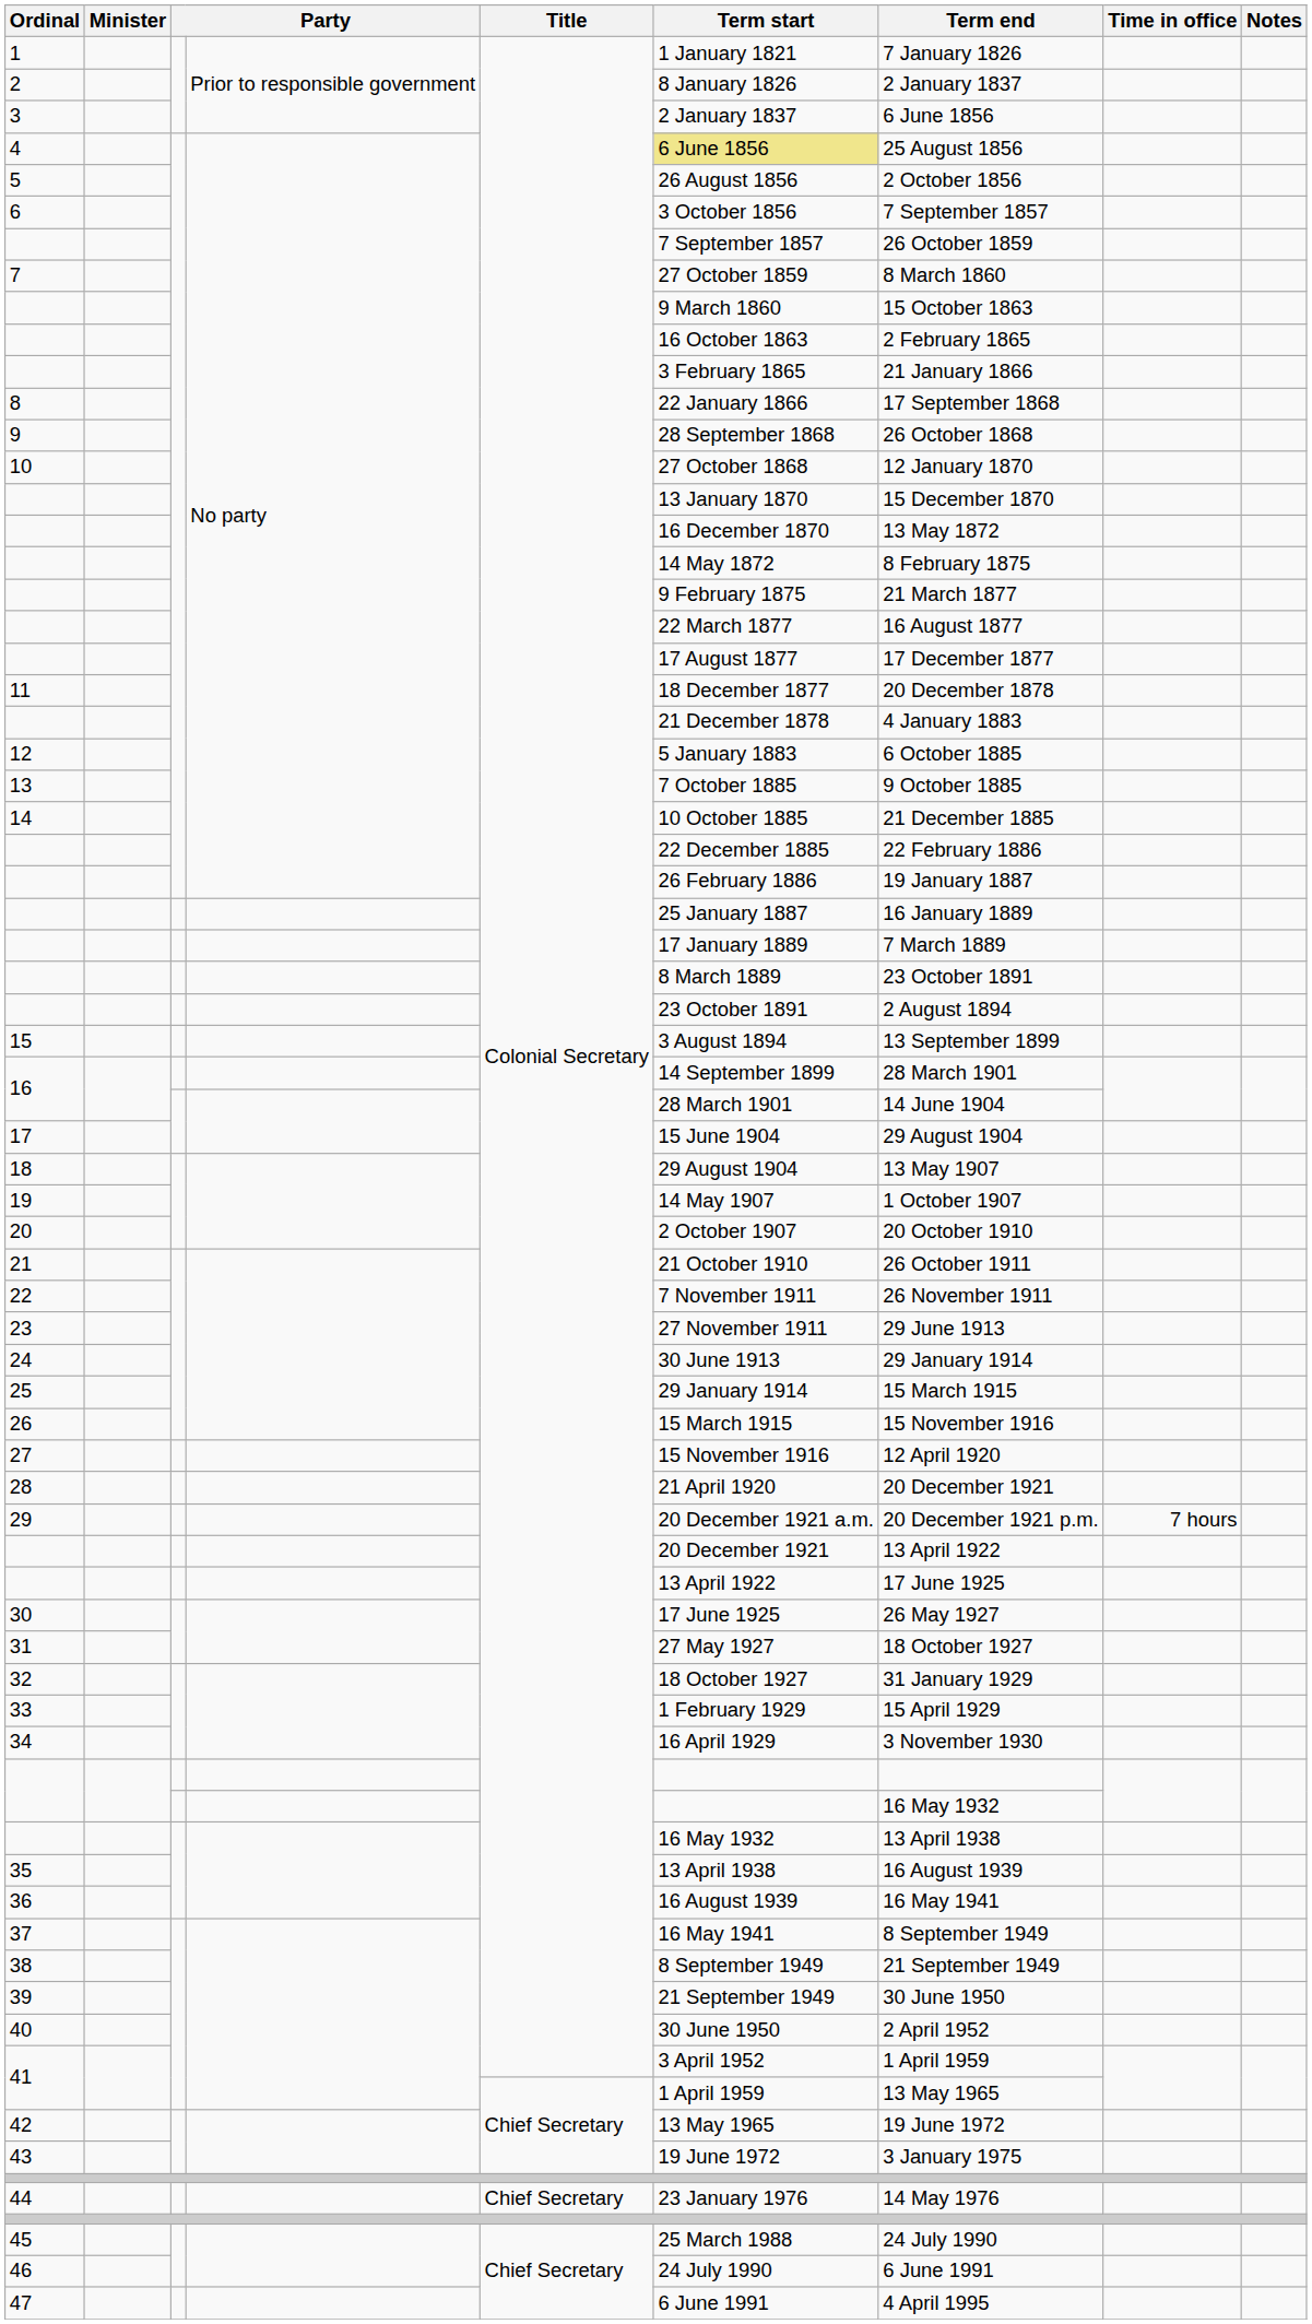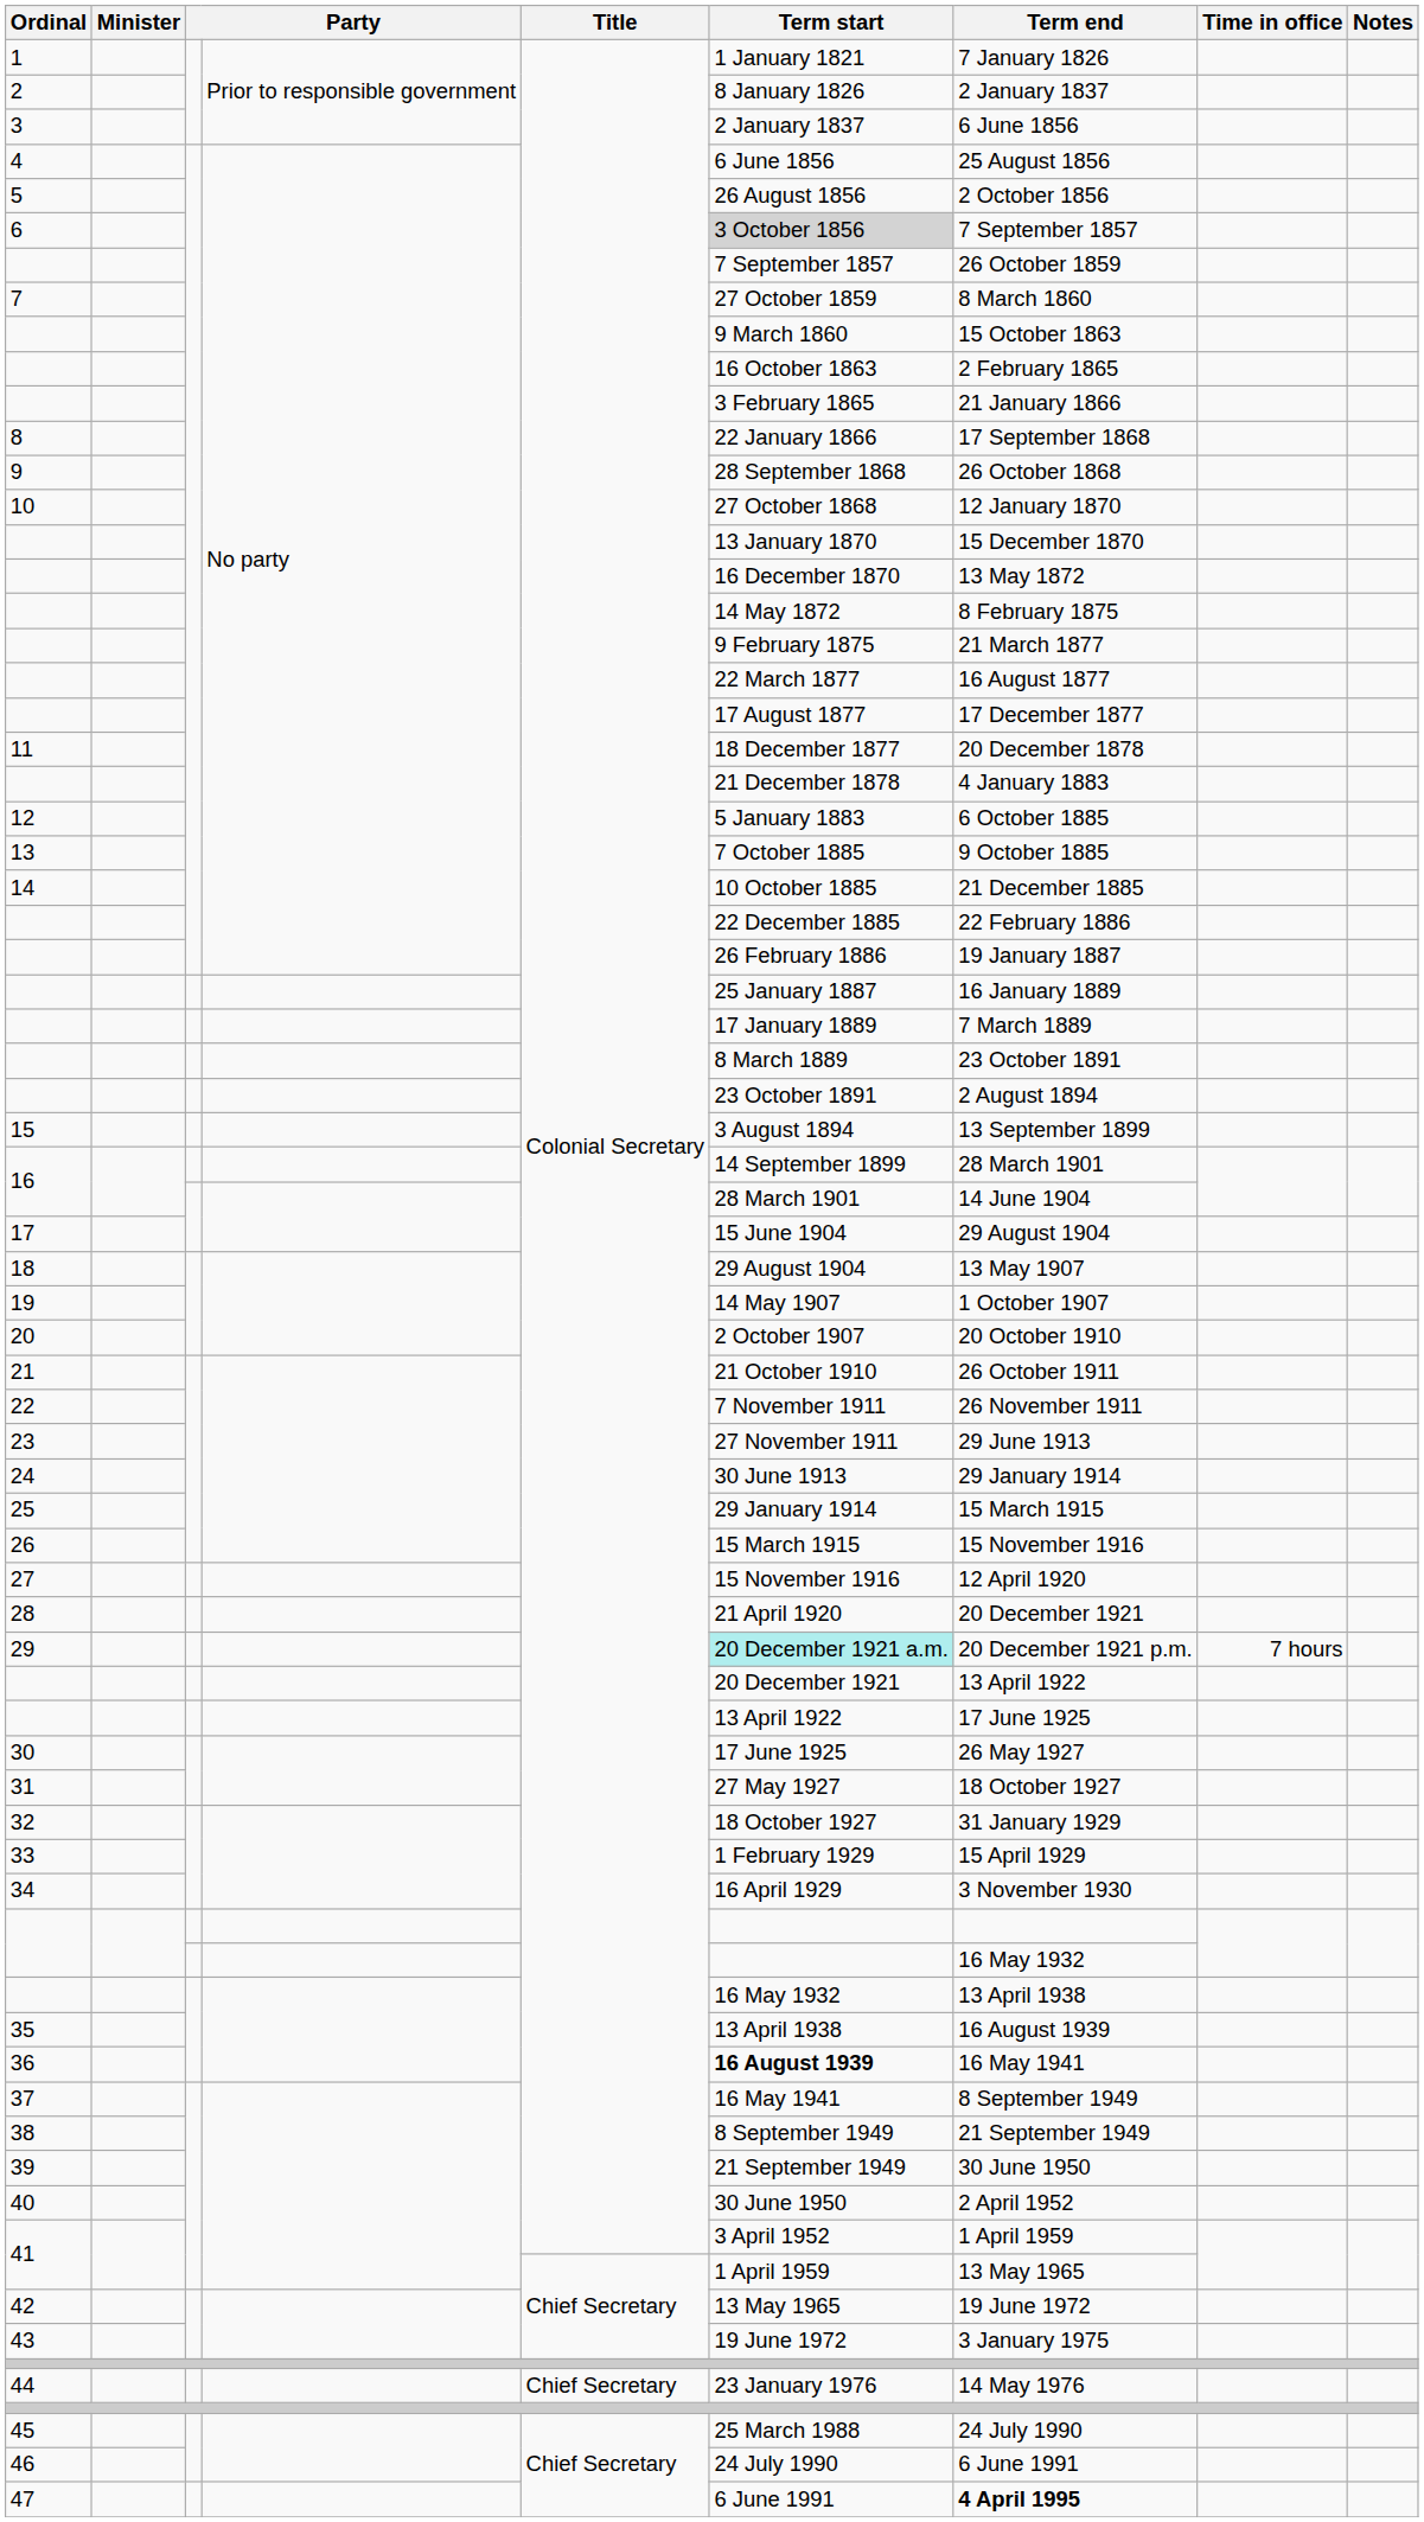4 | Term start: khaki background -> no background
6 | Term start: no background -> lightgrey background
29 | Term start: no background -> paleturquoise background
36 | Term start: normal -> bold
47 | Term end: normal -> bold
